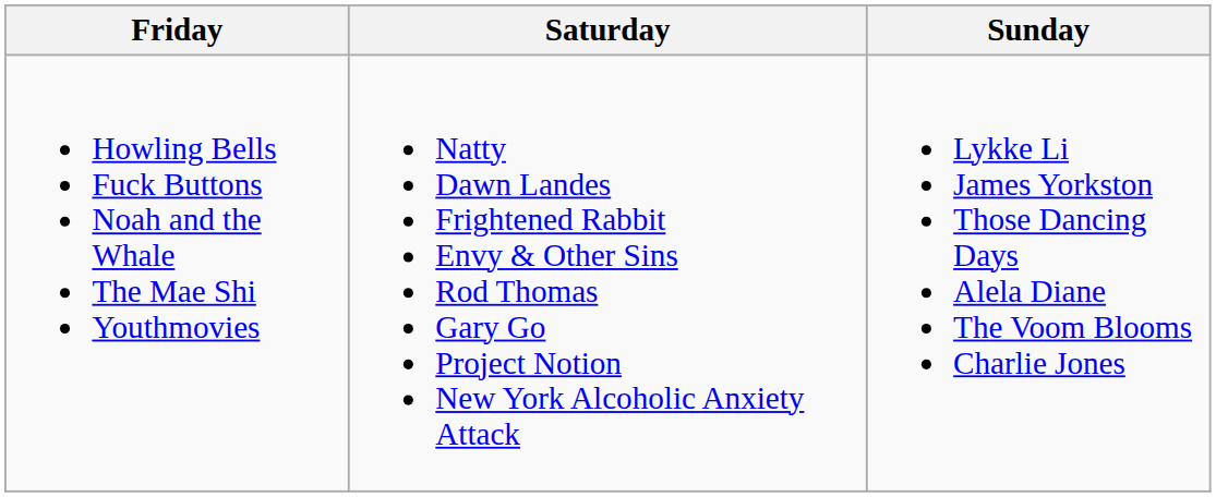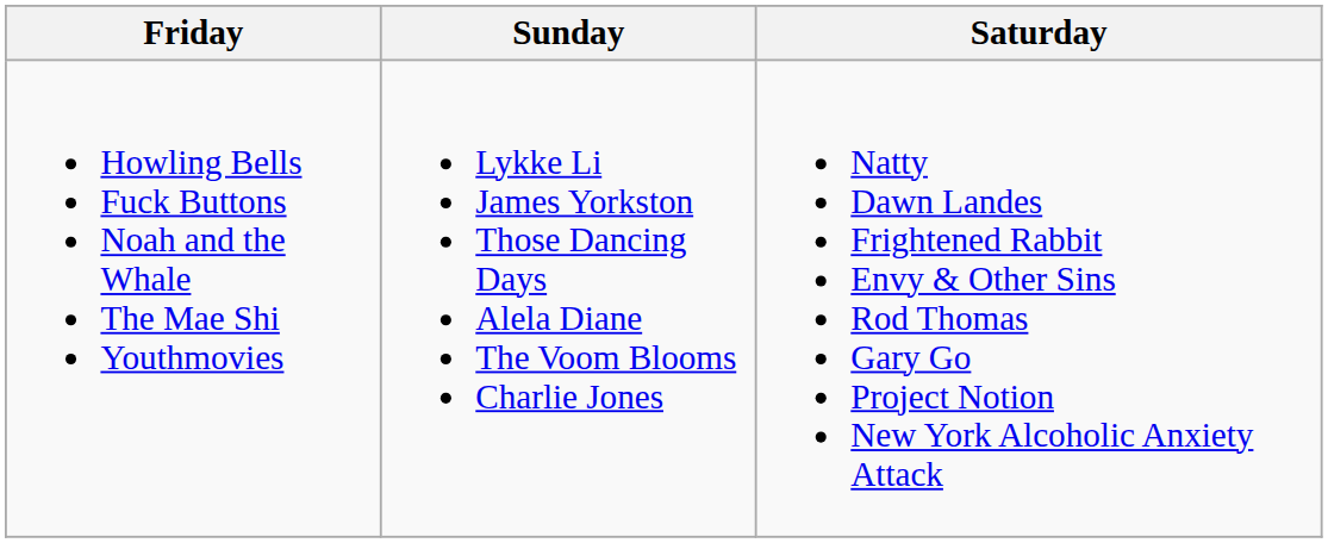columns swapped: Saturday <-> Sunday
